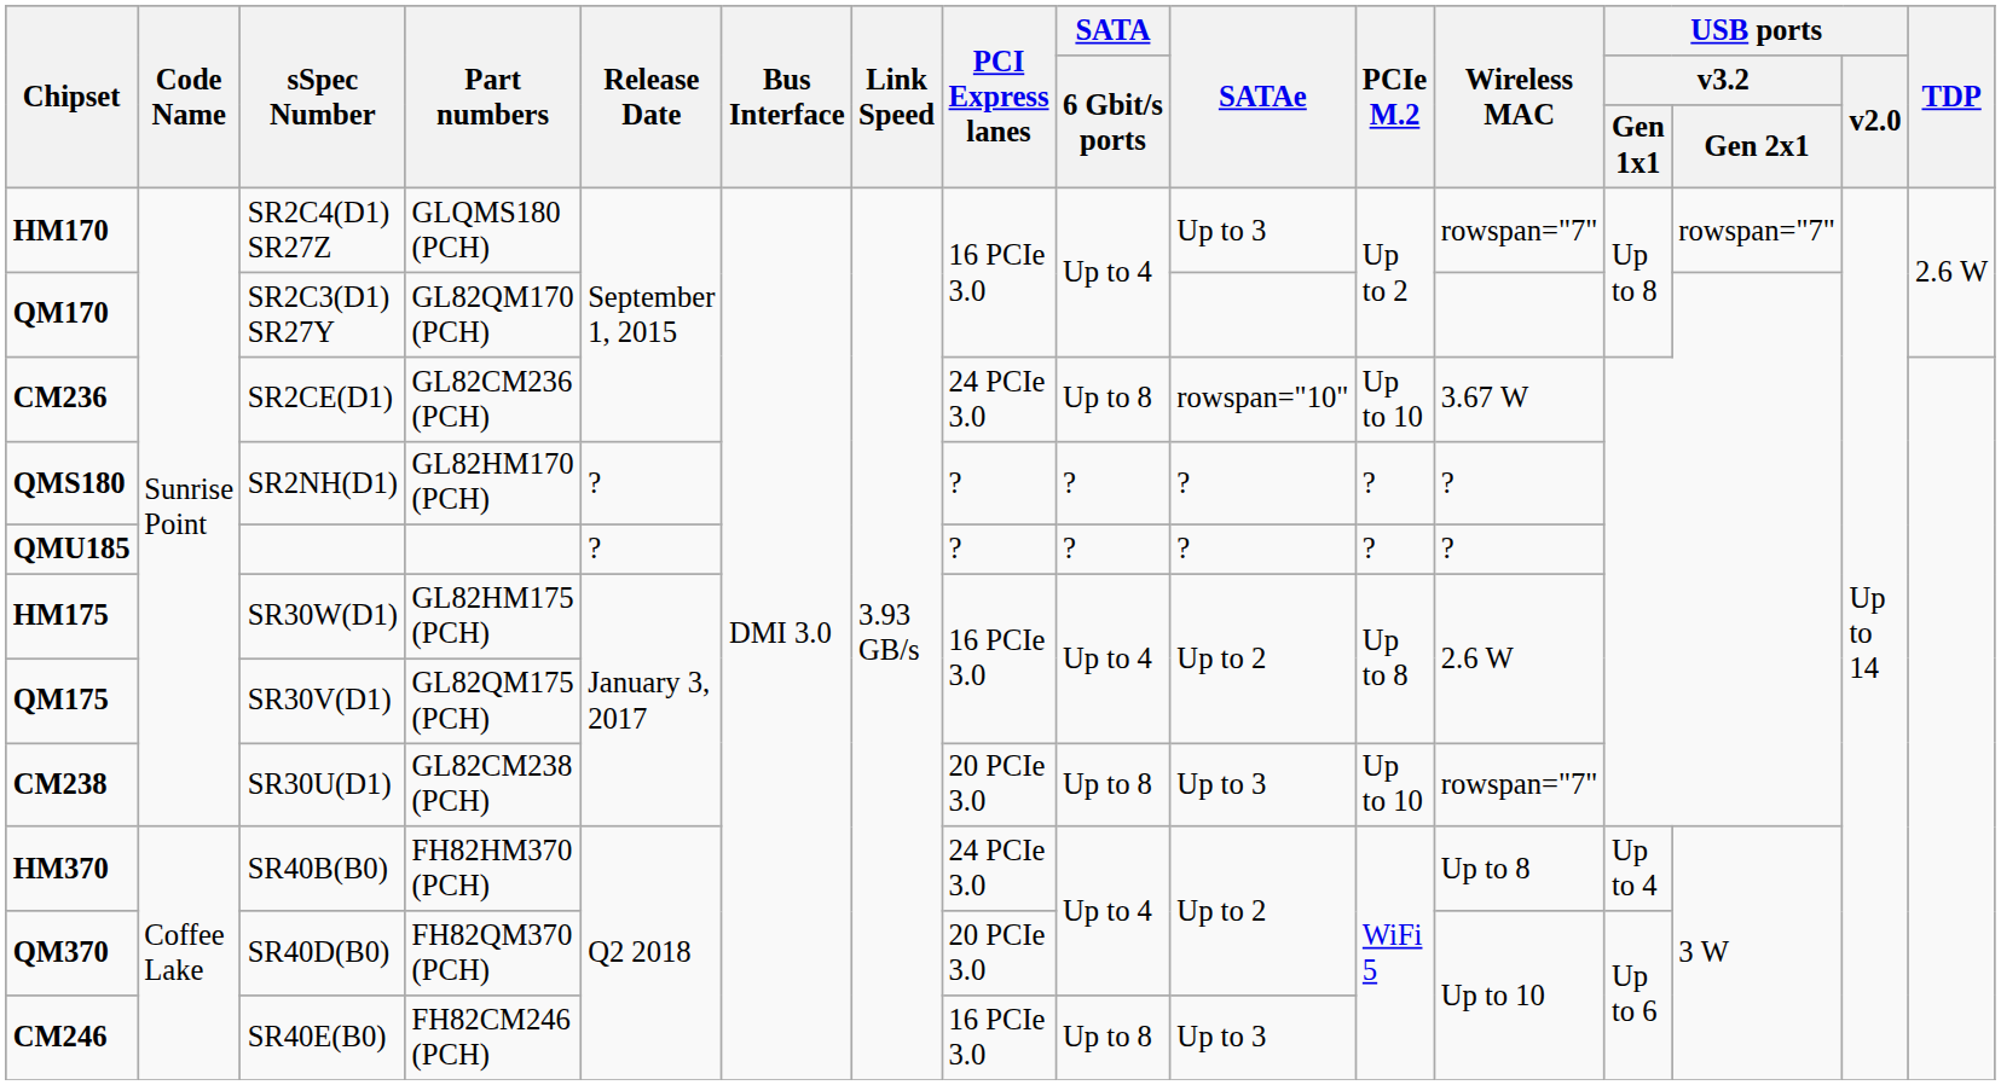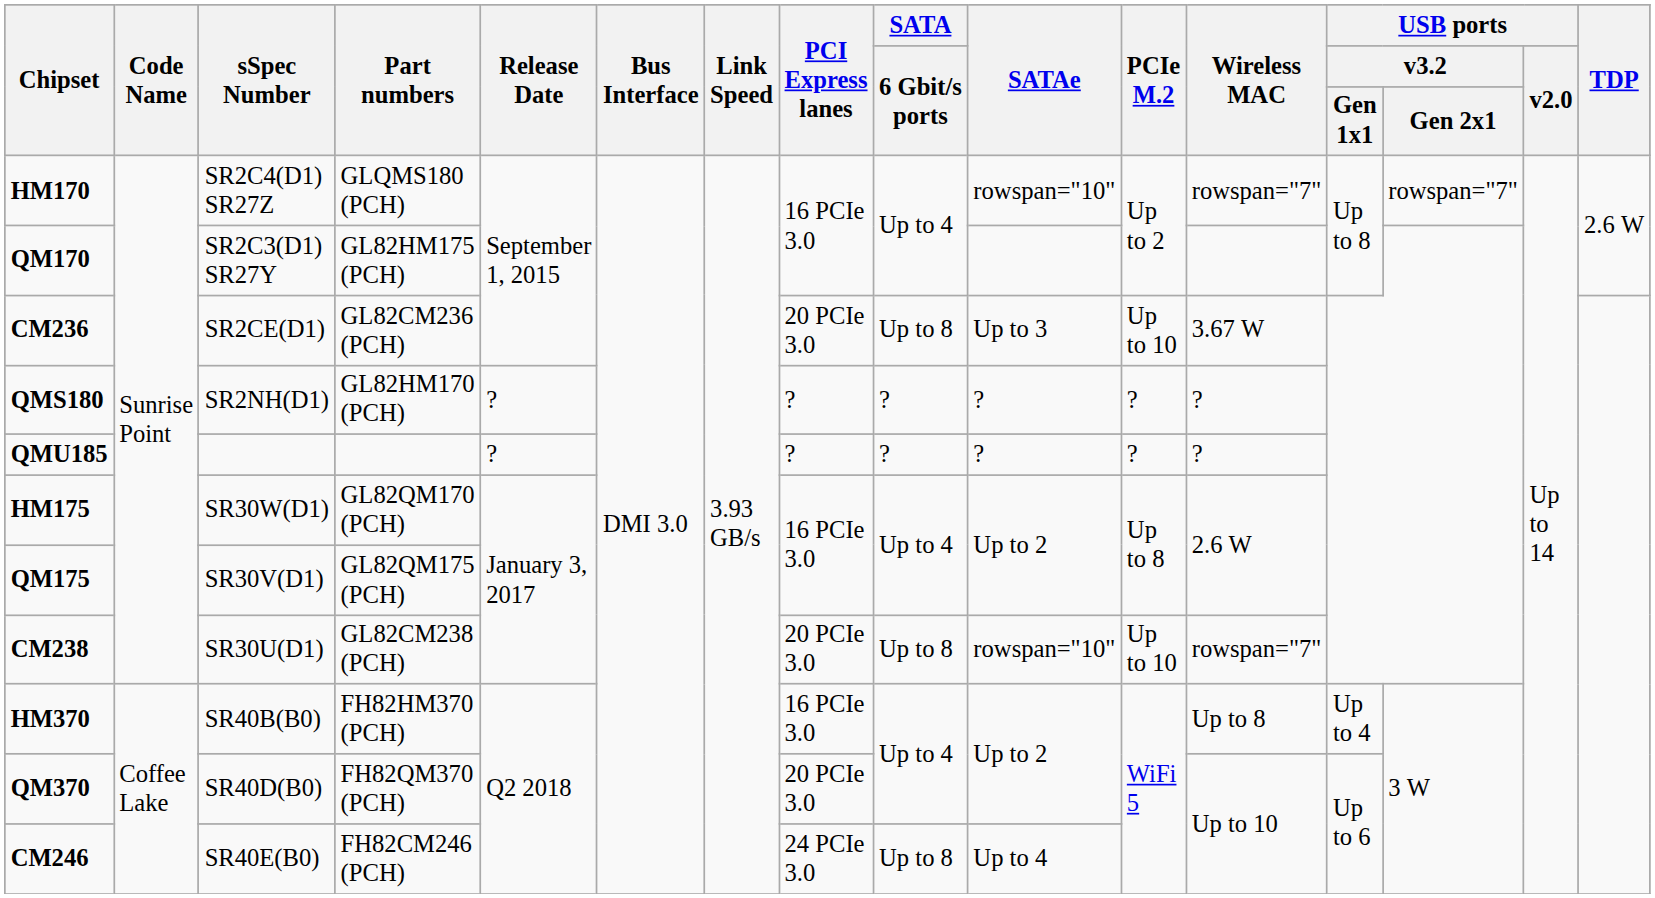HM170 | SATAe: Up to 3 -> rowspan="10"
QM170 | Part numbers: GL82QM170 (PCH) -> GL82HM175 (PCH)
CM236 | PCI Express lanes: 24 PCIe 3.0 -> 20 PCIe 3.0
CM236 | SATAe: rowspan="10" -> Up to 3
HM175 | Part numbers: GL82HM175 (PCH) -> GL82QM170 (PCH)
CM238 | SATAe: Up to 3 -> rowspan="10"
HM370 | PCI Express lanes: 24 PCIe 3.0 -> 16 PCIe 3.0
CM246 | PCI Express lanes: 16 PCIe 3.0 -> 24 PCIe 3.0
CM246 | SATAe: Up to 3 -> Up to 4
